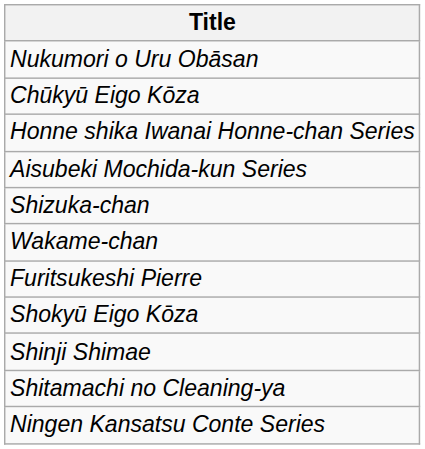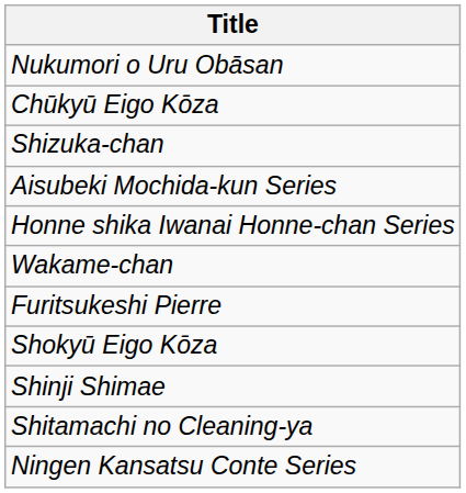row 4 | column 1: Honne shika Iwanai Honne-chan Series -> Shizuka-chan
row 6 | column 1: Shizuka-chan -> Honne shika Iwanai Honne-chan Series
